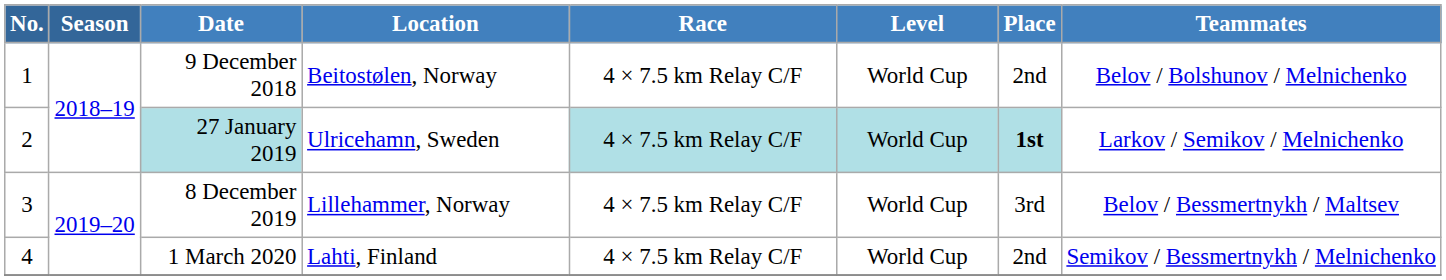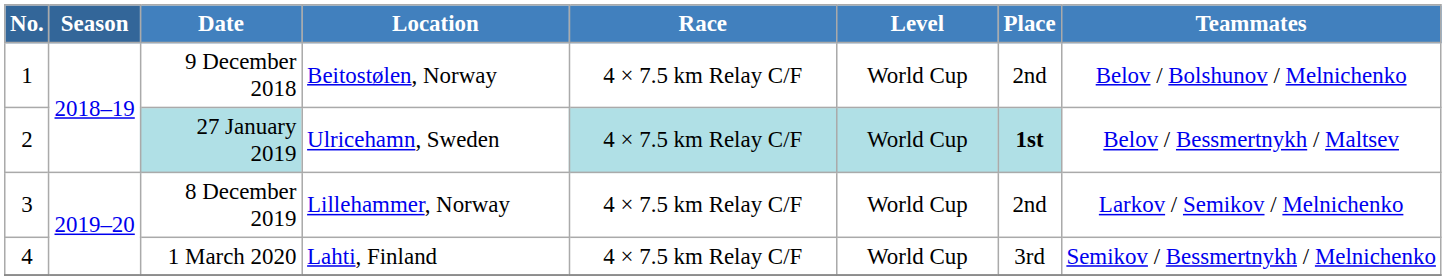27 January 2019 | Teammates: Larkov / Semikov / Melnichenko -> Belov / Bessmertnykh / Maltsev
8 December 2019 | Place: 3rd -> 2nd
8 December 2019 | Teammates: Belov / Bessmertnykh / Maltsev -> Larkov / Semikov / Melnichenko
1 March 2020 | Place: 2nd -> 3rd
